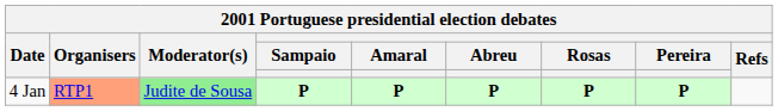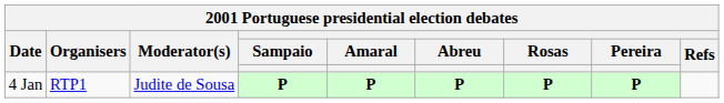4 Jan | Organisers: lightsalmon background -> no background
4 Jan | Moderator(s): lightgreen background -> no background
